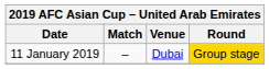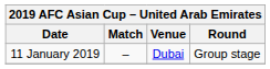11 January 2019 | Round: gold background -> no background
